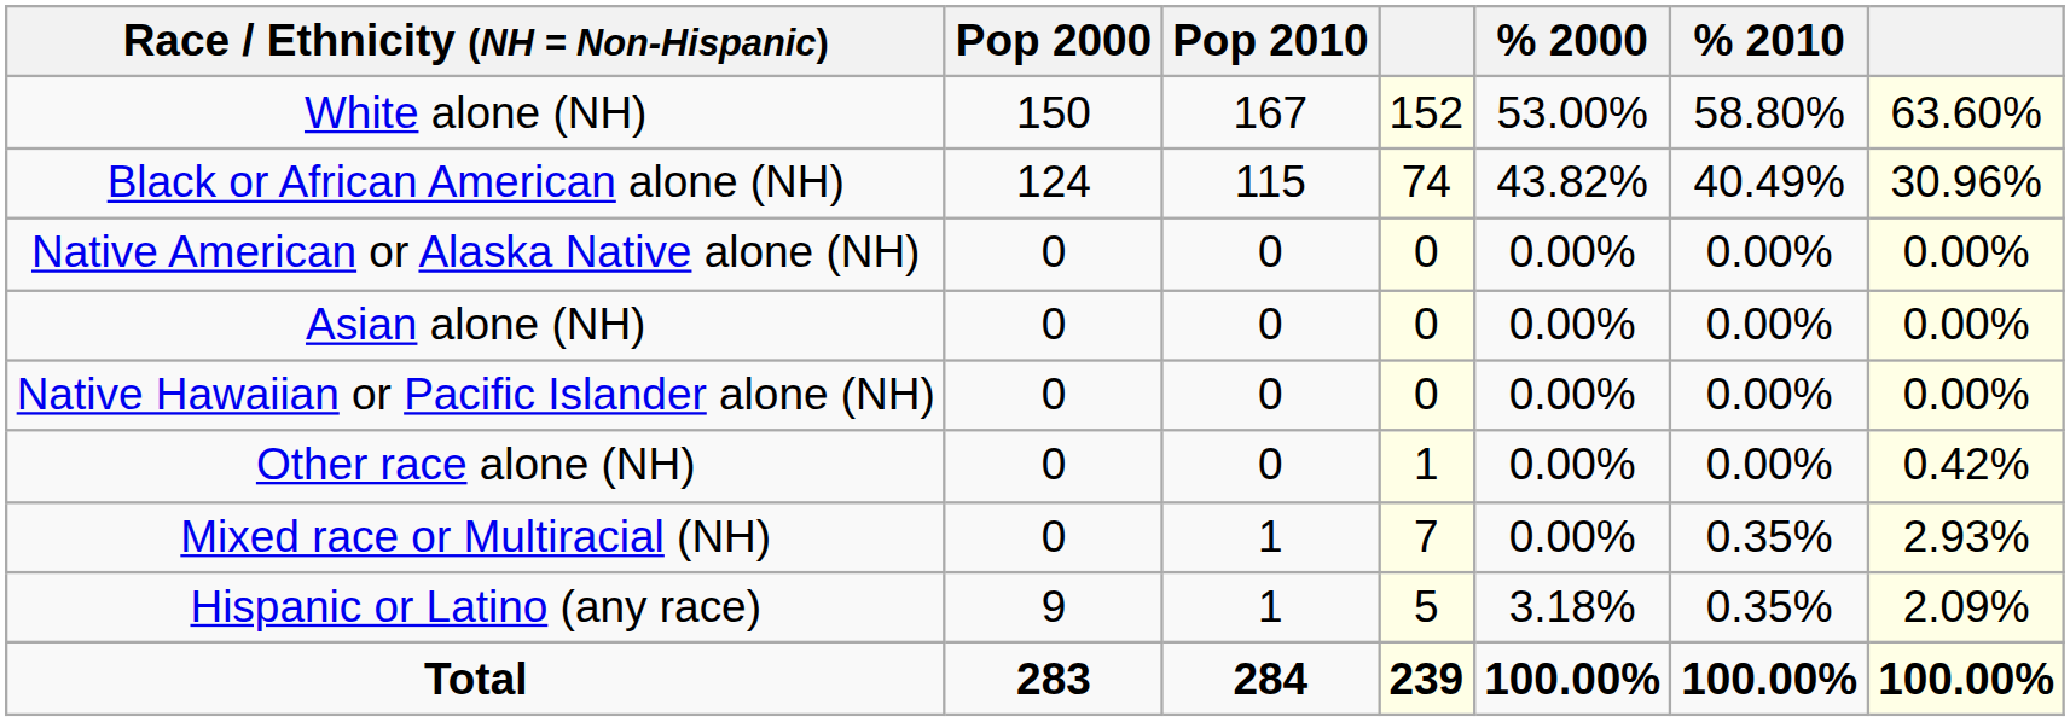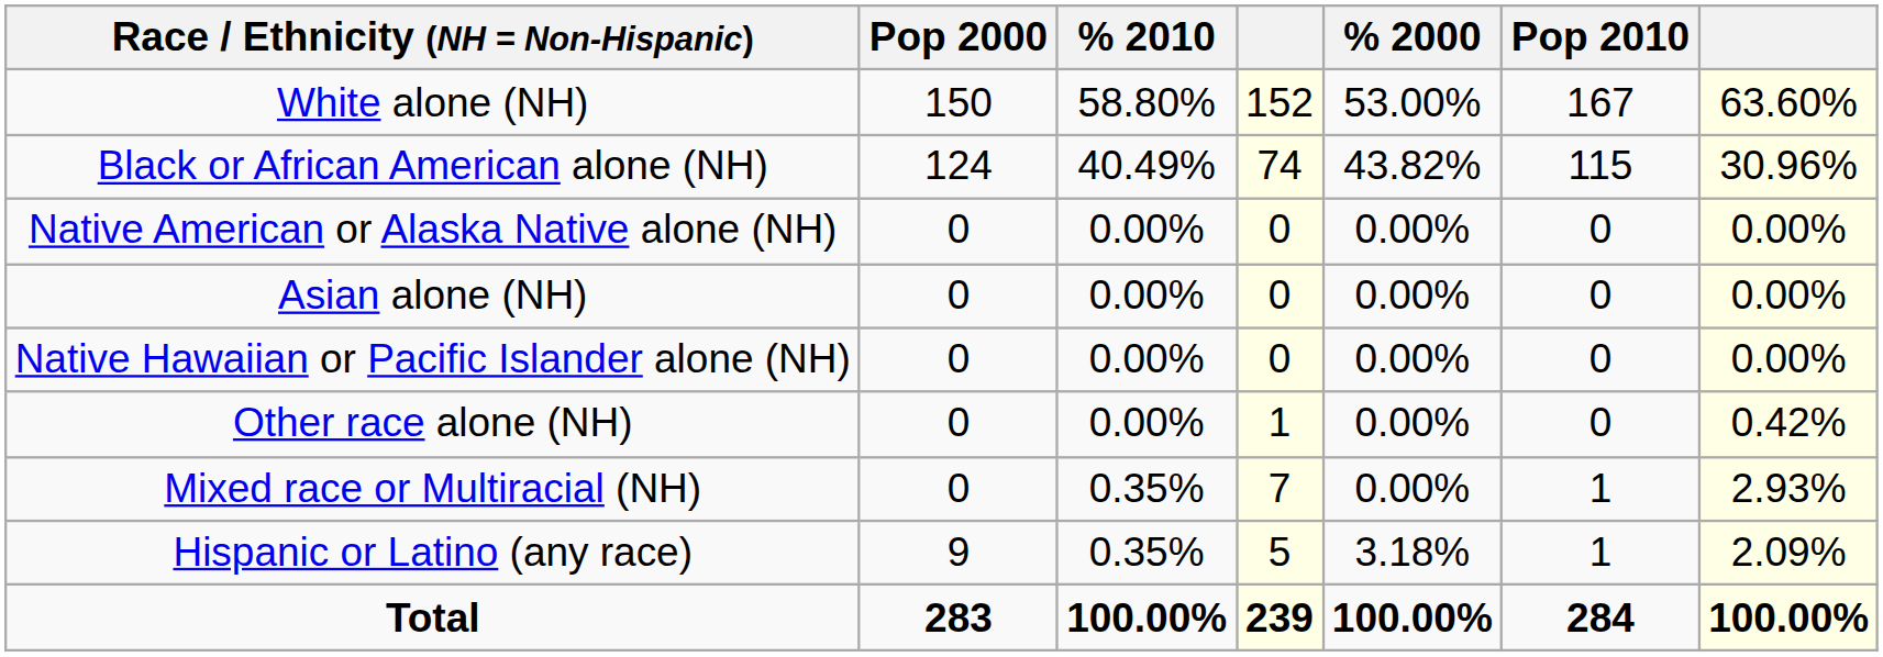columns swapped: Pop 2010 <-> % 2010
